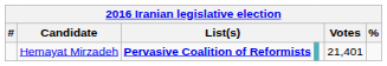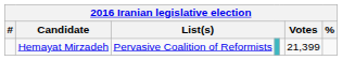Hemayat Mirzadeh | column 3: bold -> normal
Hemayat Mirzadeh | Votes: 21,401 -> 21,399
